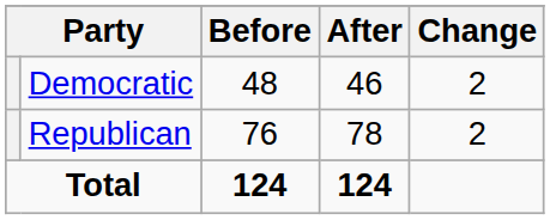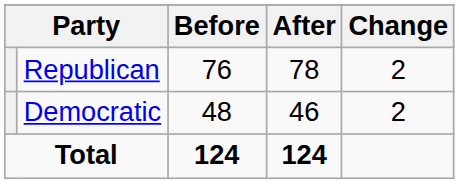rows swapped: Republican <-> Democratic
